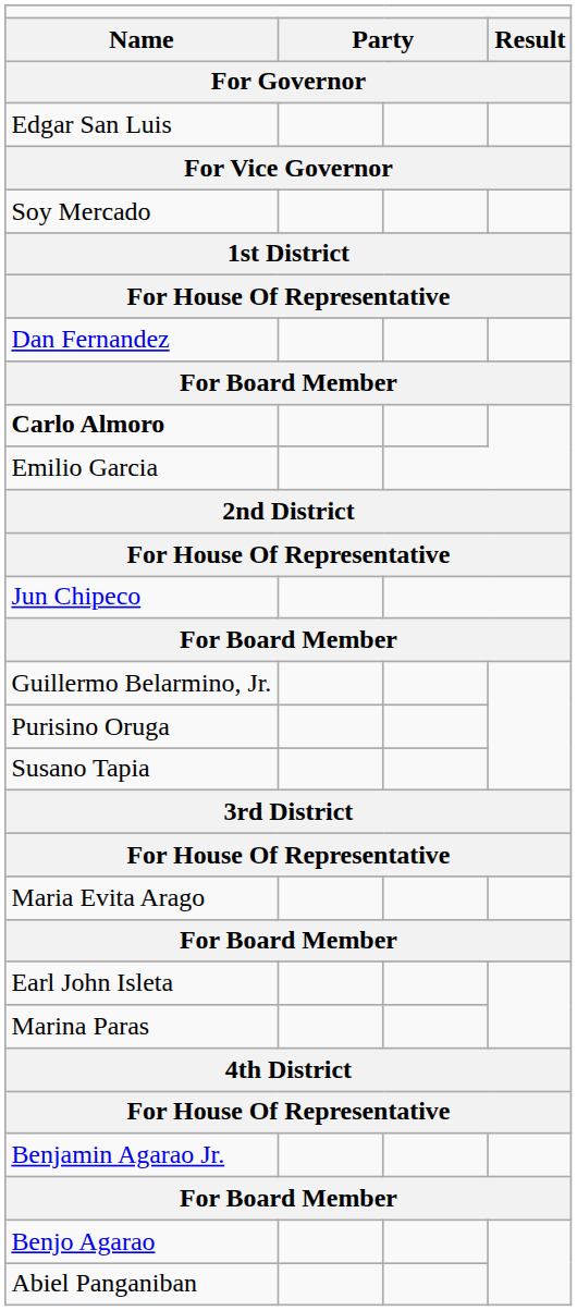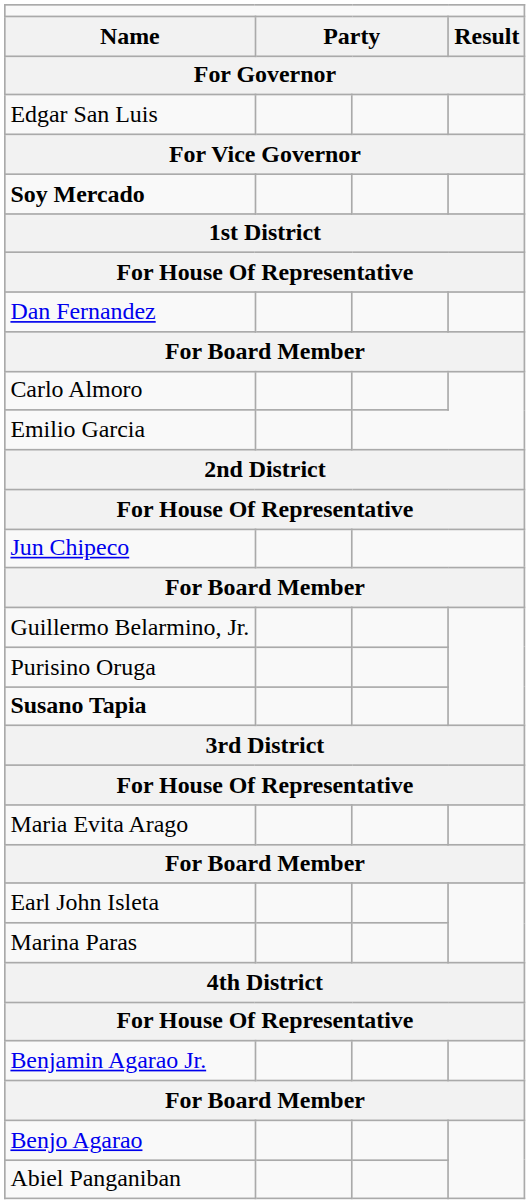Soy Mercado | column 1: normal -> bold
Carlo Almoro | column 1: bold -> normal
Susano Tapia | column 1: normal -> bold
